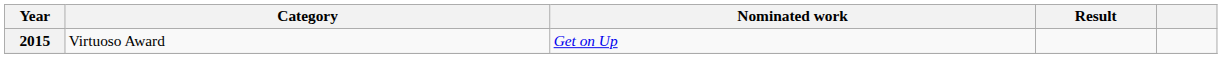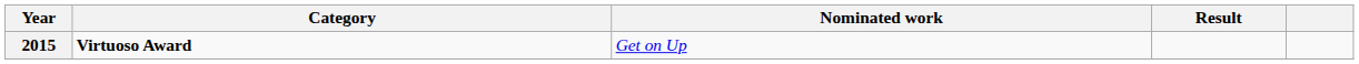2015 | Category: normal -> bold
